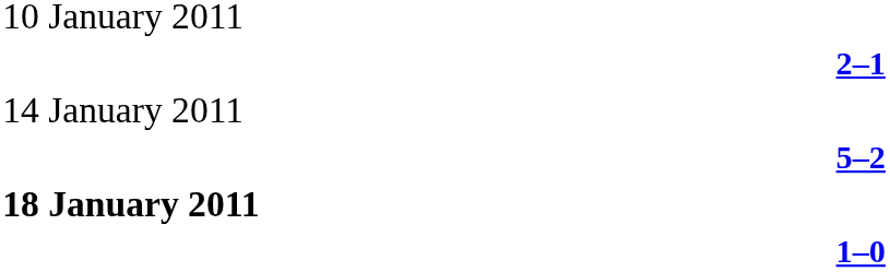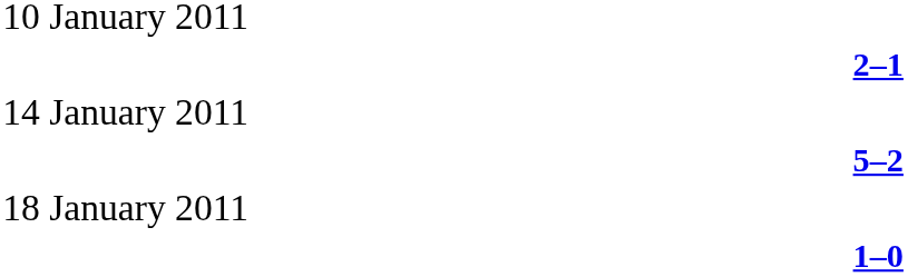18 January 2011 | column 1: bold -> normal
